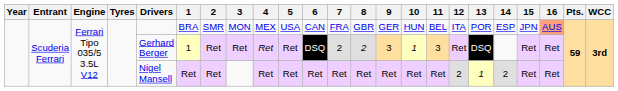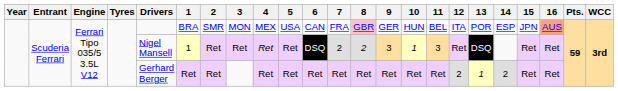row 2 | 8: no background -> pink background
row 3 | Drivers: Gerhard Berger -> Nigel Mansell
row 4 | Drivers: Nigel Mansell -> Gerhard Berger
